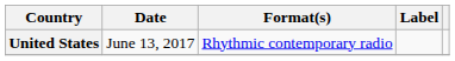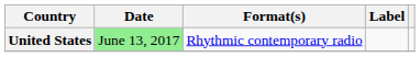United States | Date: no background -> lightgreen background
